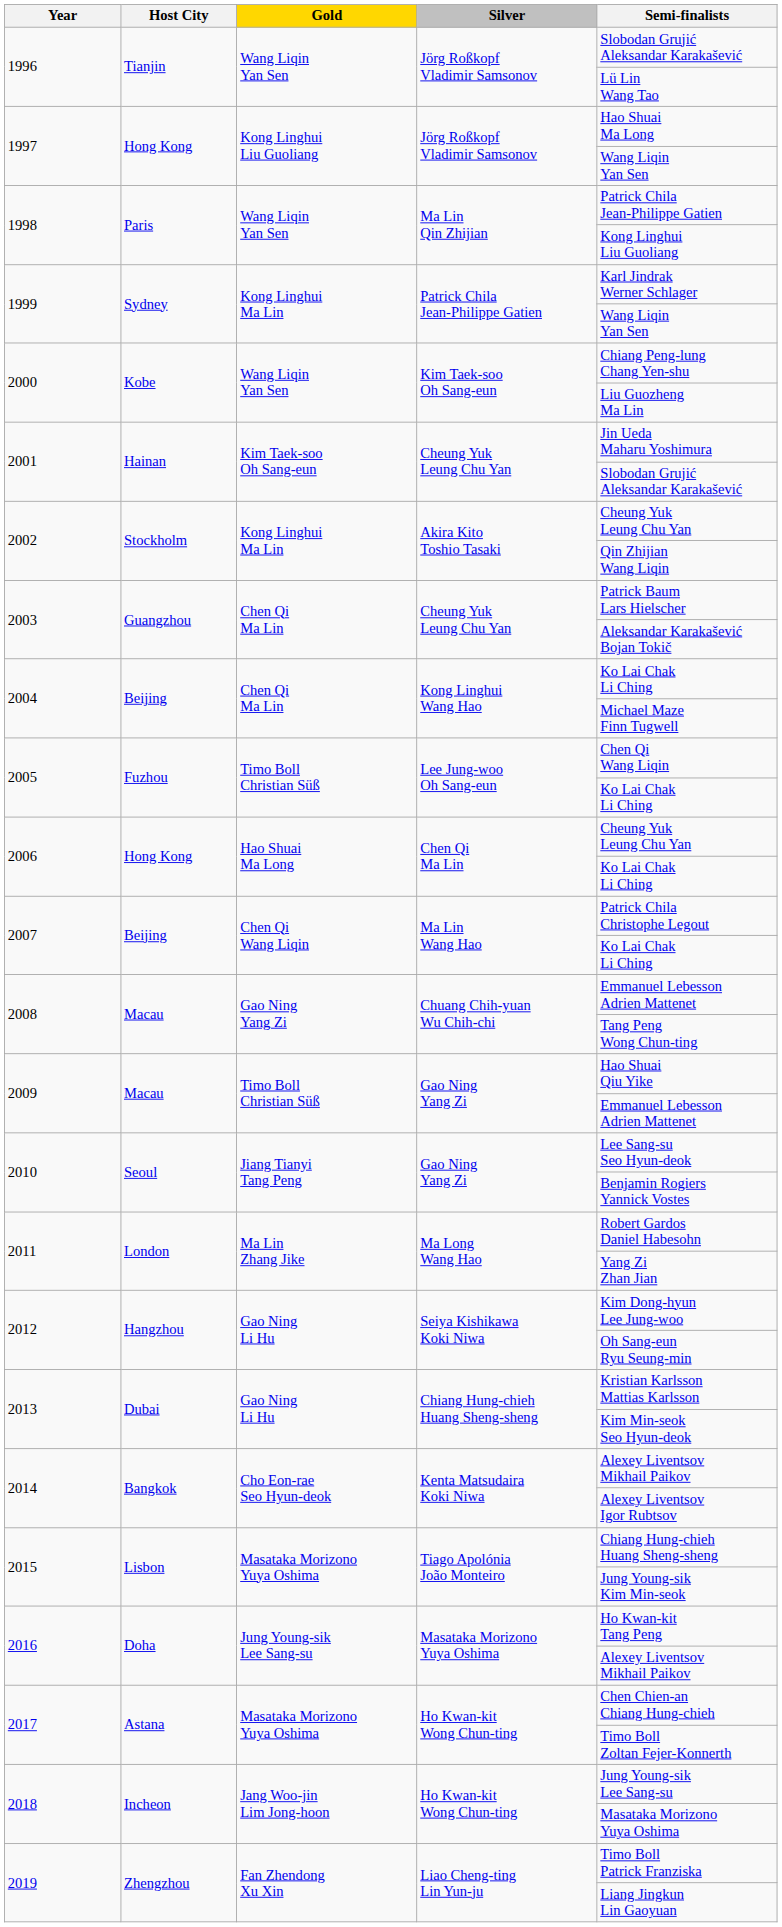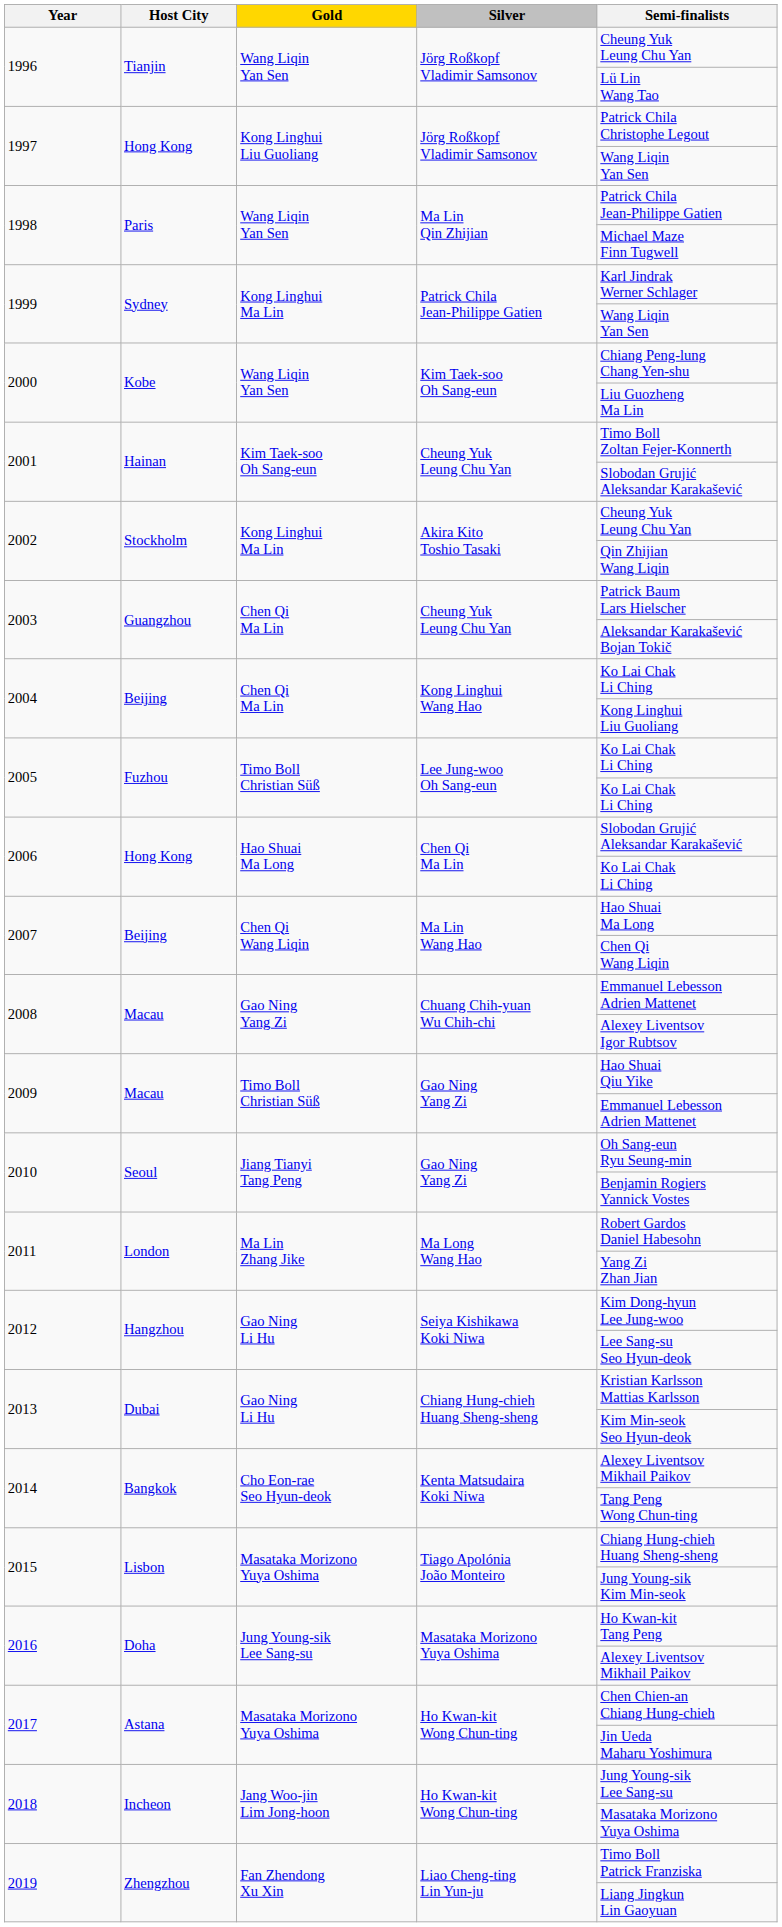row 2 | Semi-finalists: Slobodan Grujić Aleksandar Karakašević -> Cheung Yuk Leung Chu Yan
row 4 | Semi-finalists: Hao Shuai Ma Long -> Patrick Chila Christophe Legout
row 7 | Semi-finalists: Kong Linghui Liu Guoliang -> Michael Maze Finn Tugwell
row 12 | Semi-finalists: Jin Ueda Maharu Yoshimura -> Timo Boll Zoltan Fejer-Konnerth
row 19 | Semi-finalists: Michael Maze Finn Tugwell -> Kong Linghui Liu Guoliang
row 20 | Semi-finalists: Chen Qi Wang Liqin -> Ko Lai Chak Li Ching
row 22 | Semi-finalists: Cheung Yuk Leung Chu Yan -> Slobodan Grujić Aleksandar Karakašević
row 24 | Semi-finalists: Patrick Chila Christophe Legout -> Hao Shuai Ma Long
row 25 | Semi-finalists: Ko Lai Chak Li Ching -> Chen Qi Wang Liqin
row 27 | Semi-finalists: Tang Peng Wong Chun-ting -> Alexey Liventsov Igor Rubtsov
row 30 | Semi-finalists: Lee Sang-su Seo Hyun-deok -> Oh Sang-eun Ryu Seung-min
row 35 | Semi-finalists: Oh Sang-eun Ryu Seung-min -> Lee Sang-su Seo Hyun-deok
row 39 | Semi-finalists: Alexey Liventsov Igor Rubtsov -> Tang Peng Wong Chun-ting
row 45 | Semi-finalists: Timo Boll Zoltan Fejer-Konnerth -> Jin Ueda Maharu Yoshimura
